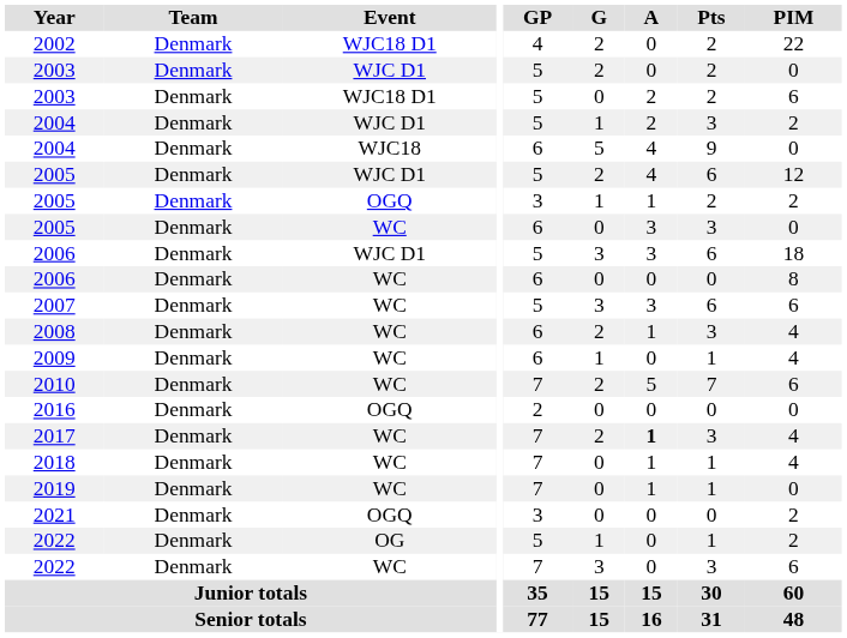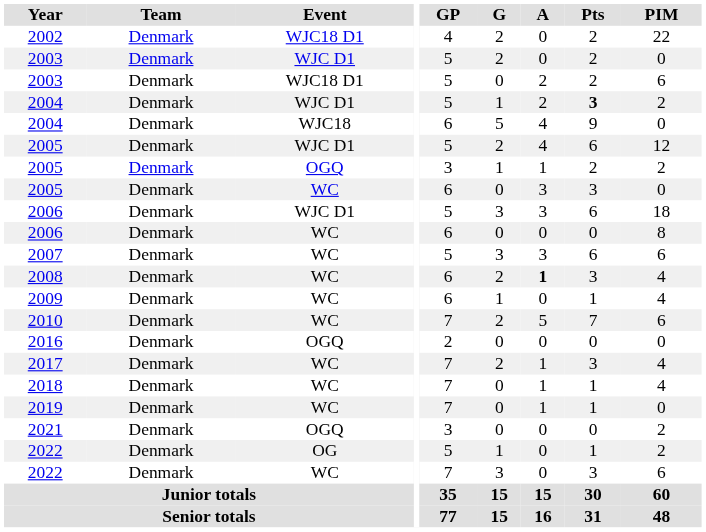2004 / WJC D1 | Pts: normal -> bold
2008 | A: normal -> bold
2017 | A: bold -> normal
